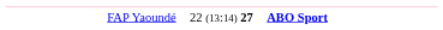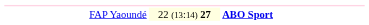FAP Yaoundé | column 2: no background -> lightyellow background
